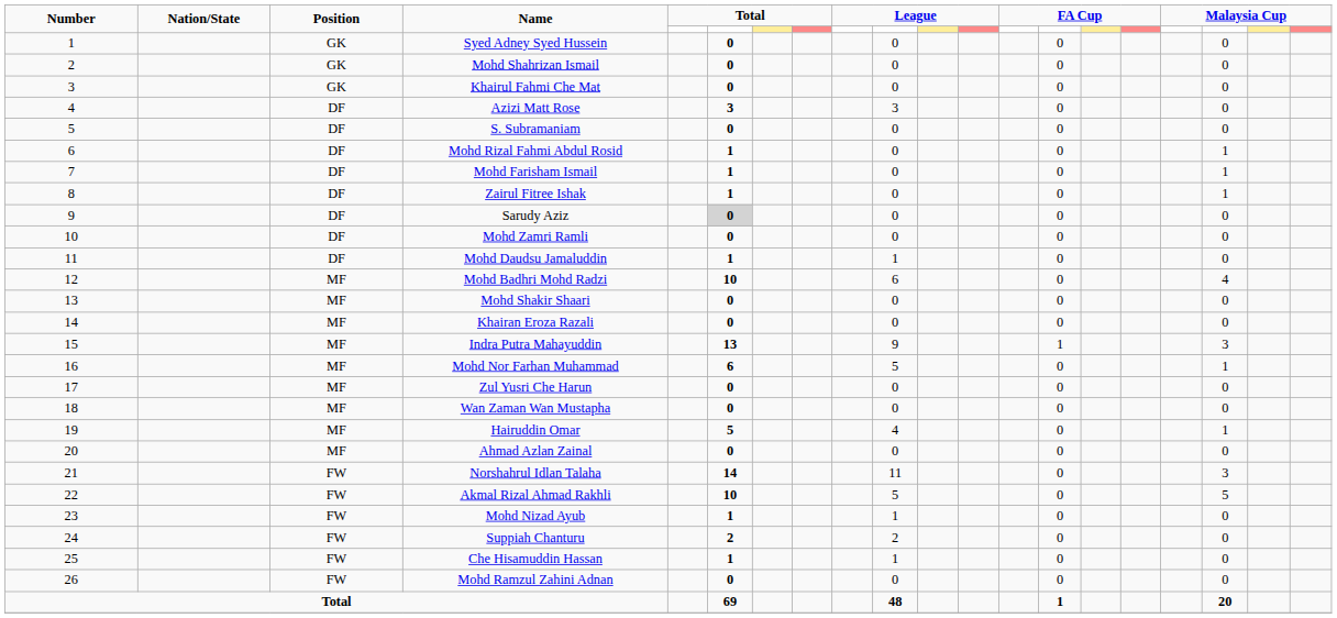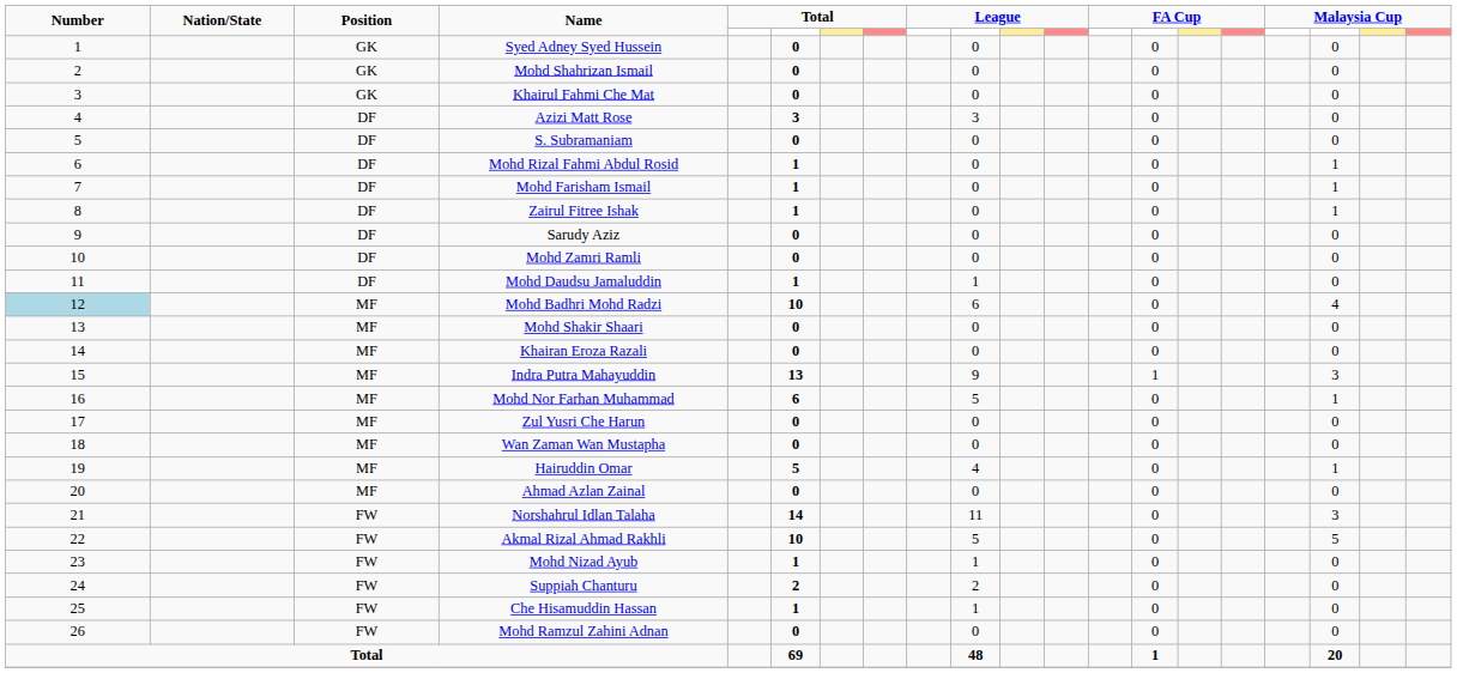Sarudy Aziz | column 6: lightgrey background -> no background
Mohd Badhri Mohd Radzi | Number: no background -> lightblue background
